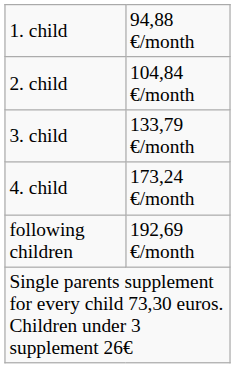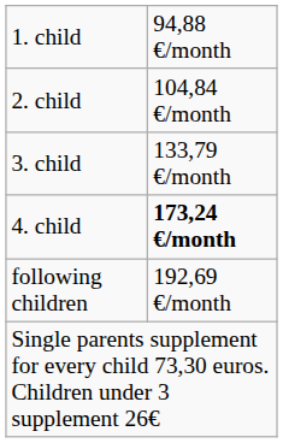4. child | column 2: normal -> bold
